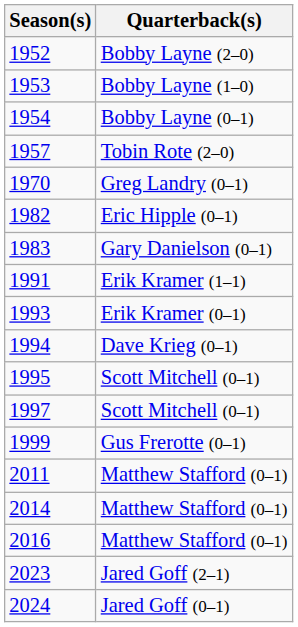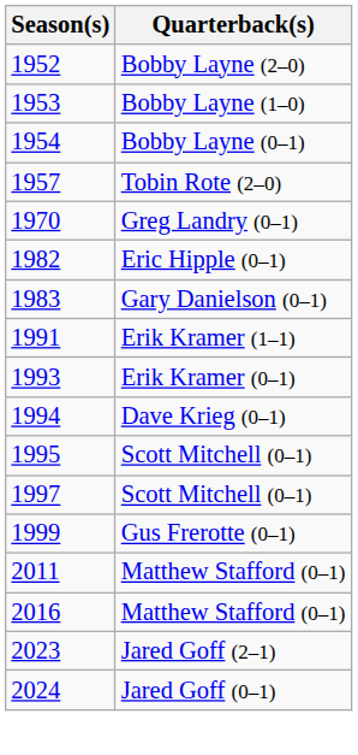- row: 2014 | Matthew Stafford (0–1)
